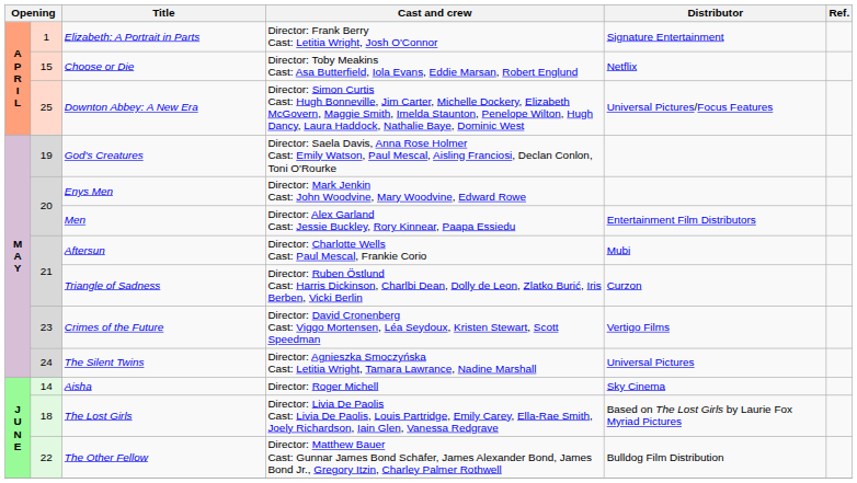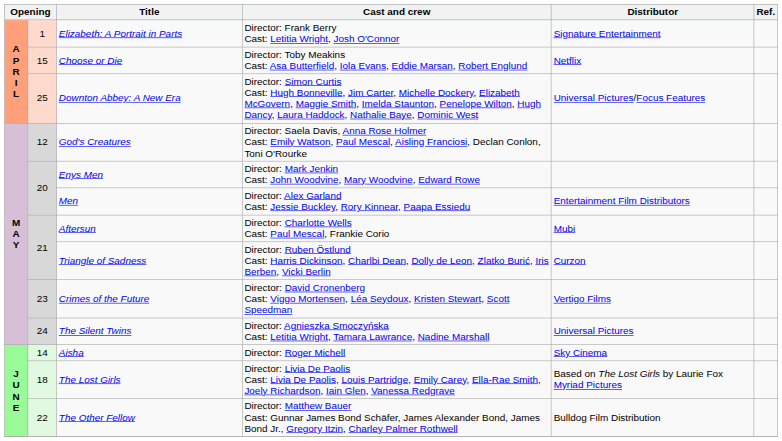God's Creatures | column 2: 19 -> 12
